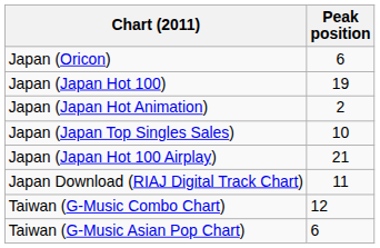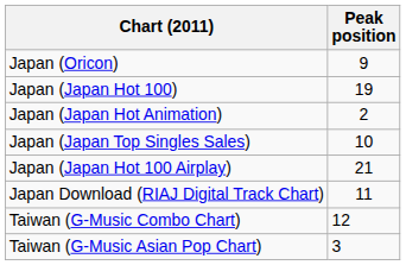Japan (Oricon) | Peak position: 6 -> 9
Taiwan (G-Music Asian Pop Chart) | Peak position: 6 -> 3
